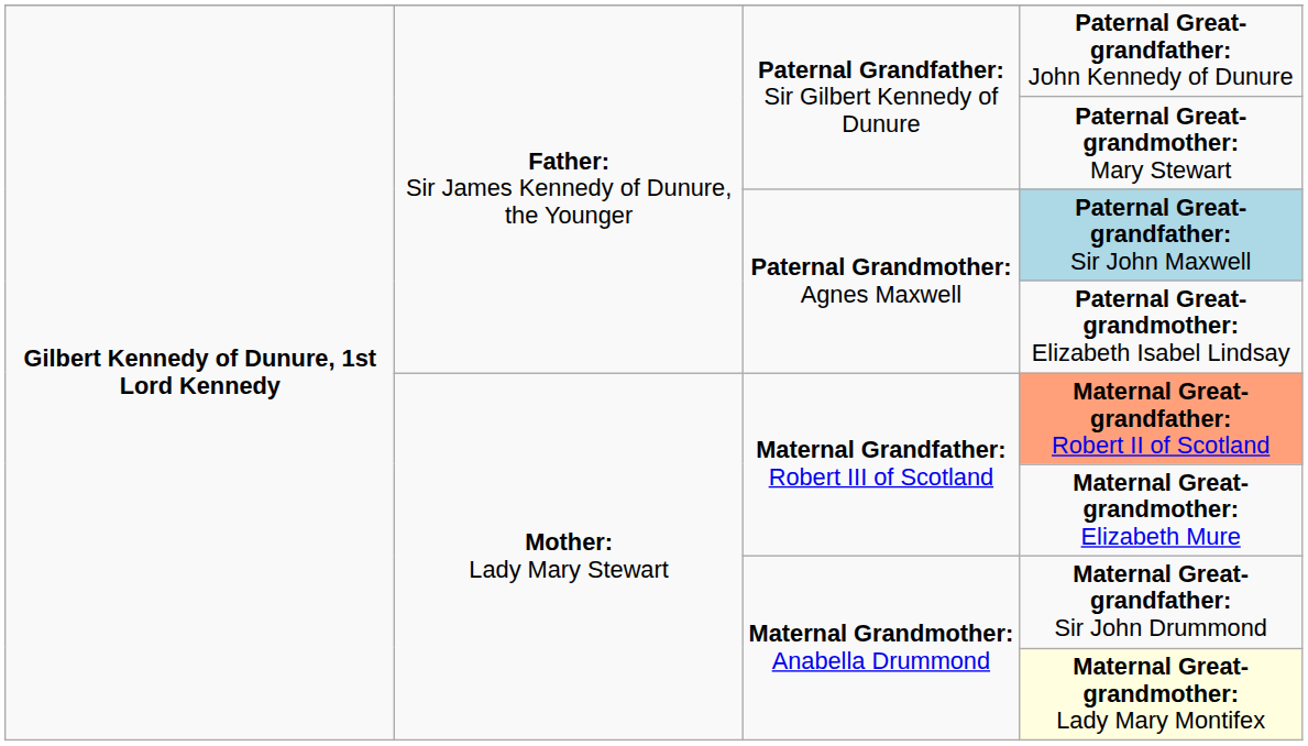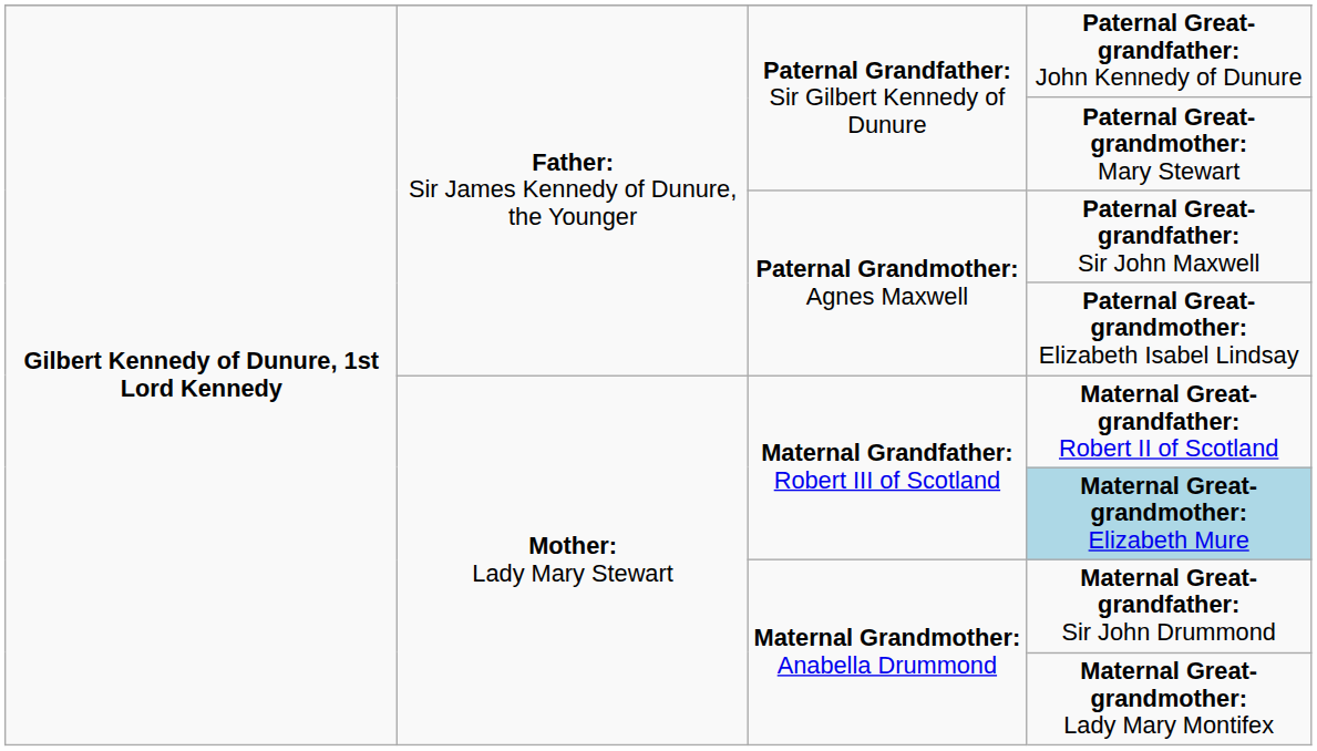Paternal Great-grandfather: Sir John Maxwell | column 4: lightblue background -> no background
Maternal Great-grandfather: Robert II of Scotland | column 4: lightsalmon background -> no background
Maternal Great-grandmother: Elizabeth Mure | column 4: no background -> lightblue background
Maternal Great-grandmother: Lady Mary Montifex | column 4: lightyellow background -> no background
